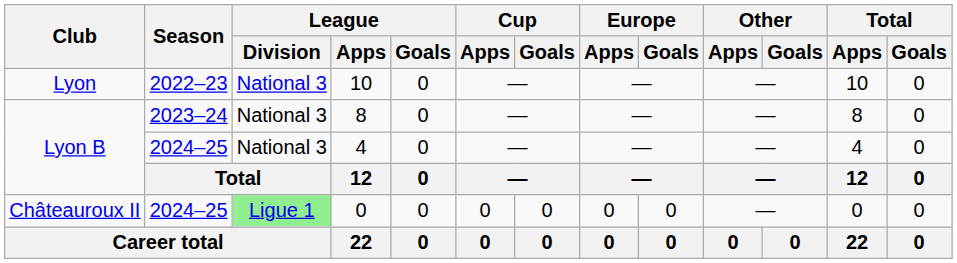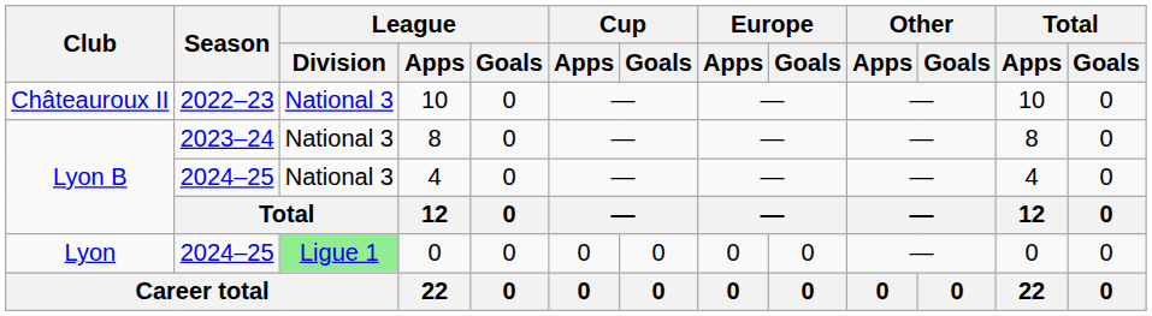row 3 | Club: Lyon -> Châteauroux II
row 7 | Club: Châteauroux II -> Lyon
